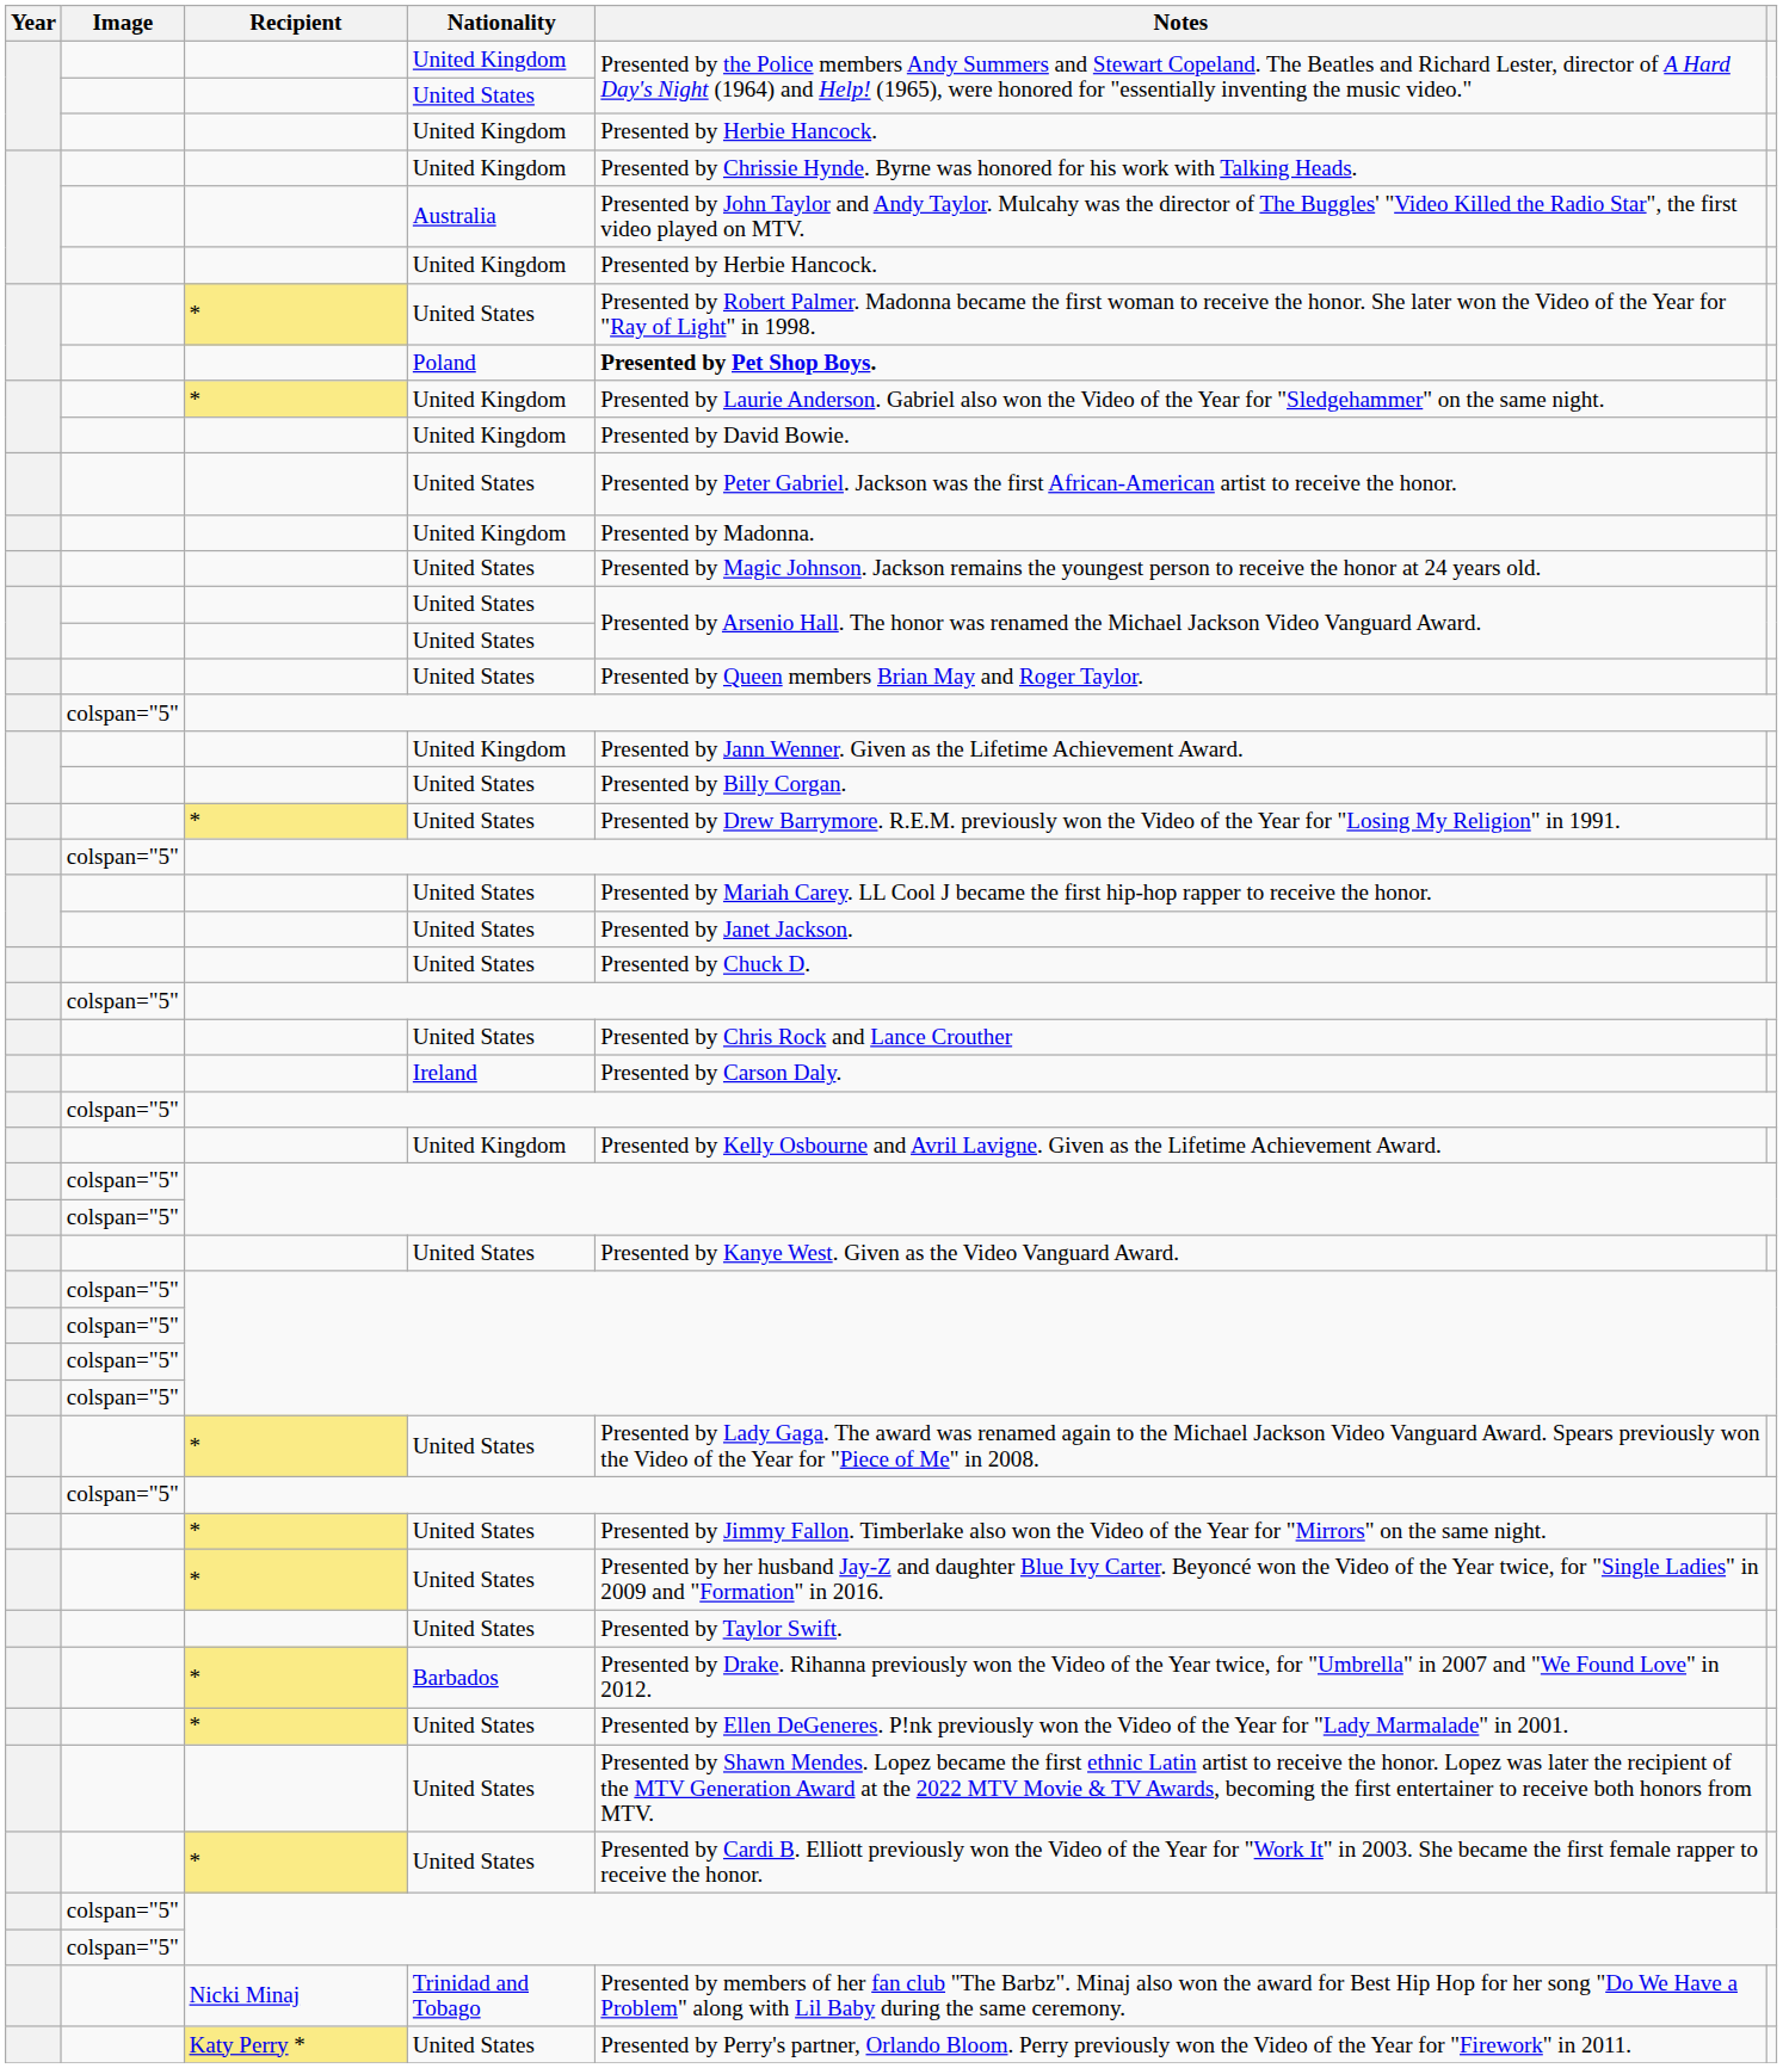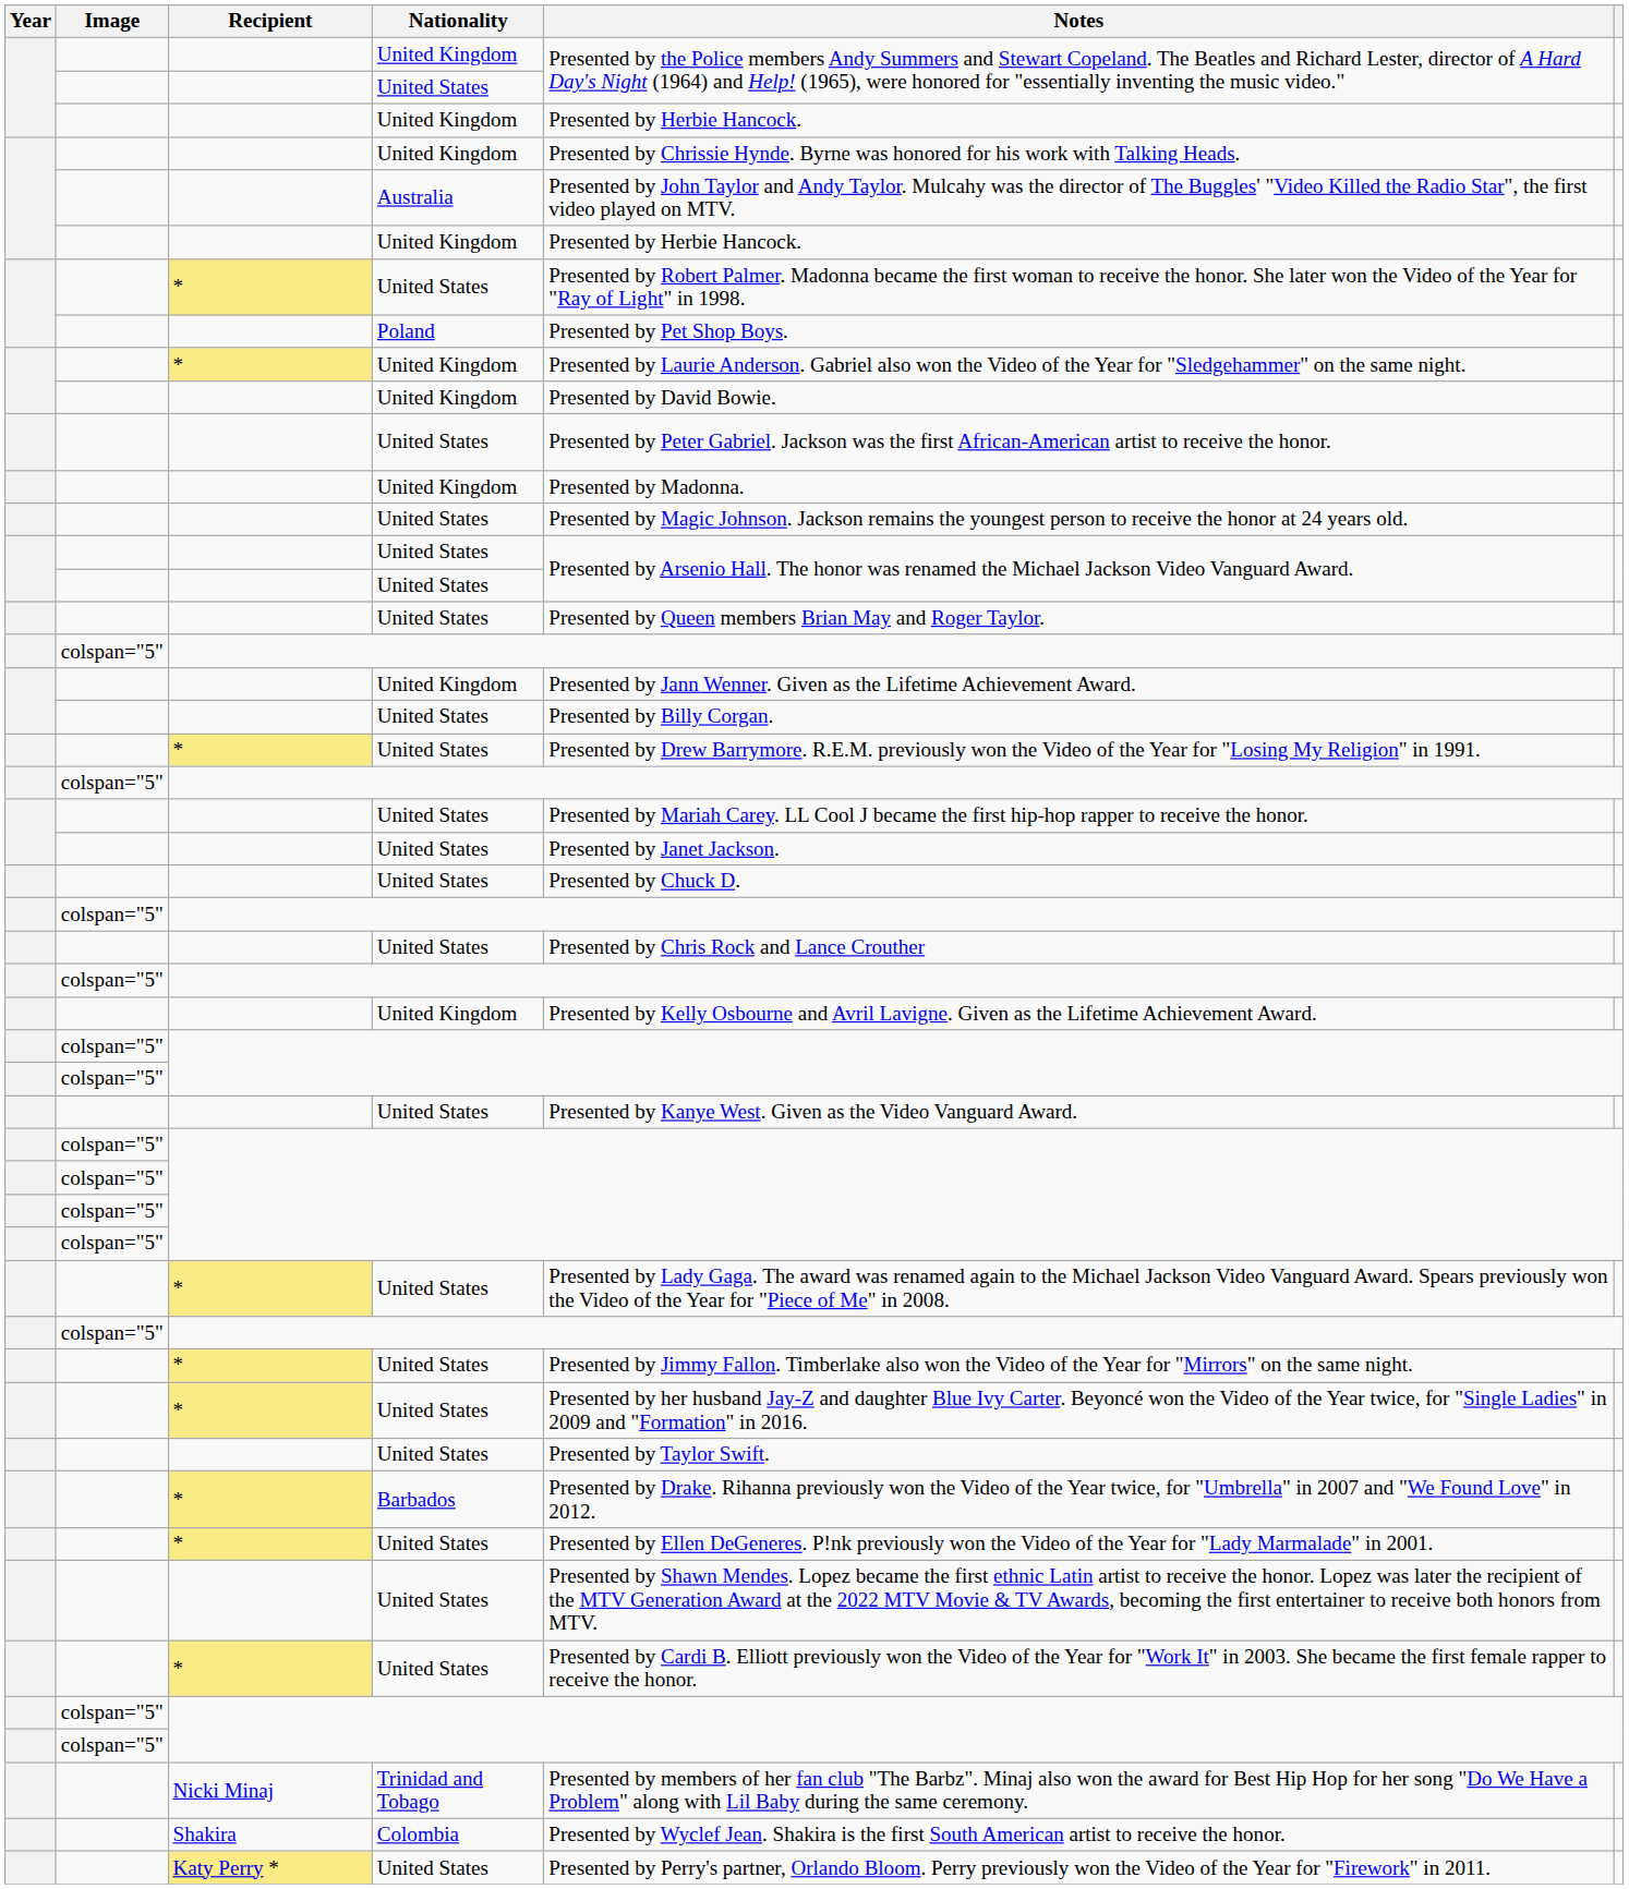Poland | Notes: bold -> normal
- row: Ireland | Presented by Carson Daly.
+ row: Shakira | Colombia | Presented by Wyclef Jean. Shakira is the first South American artist to receive the honor.
